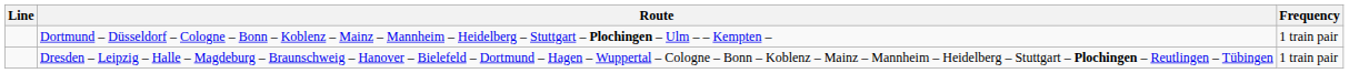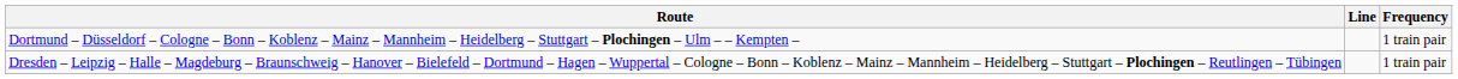columns swapped: Line <-> Route
